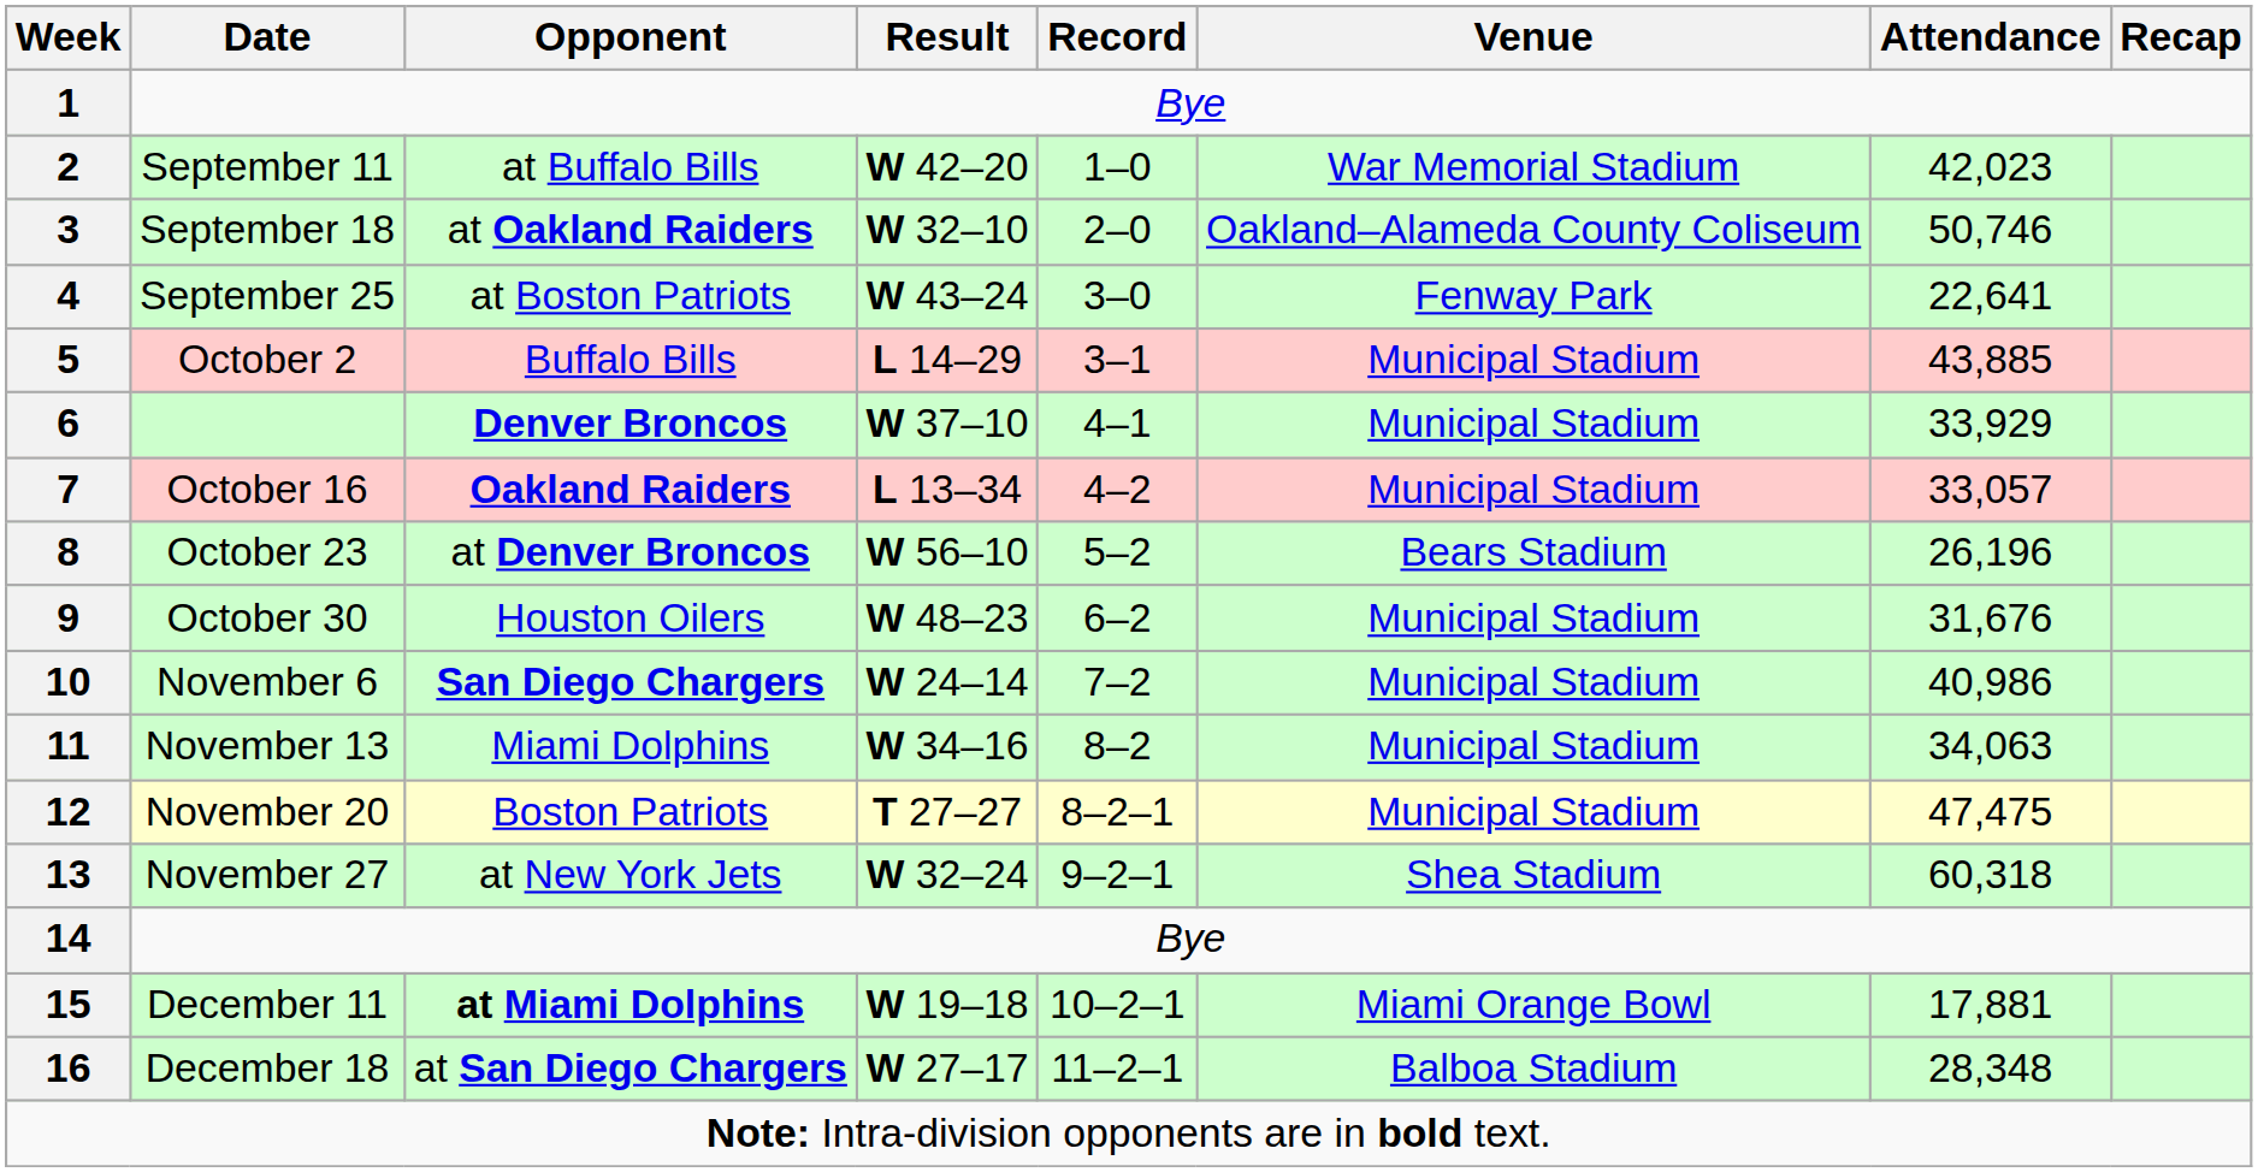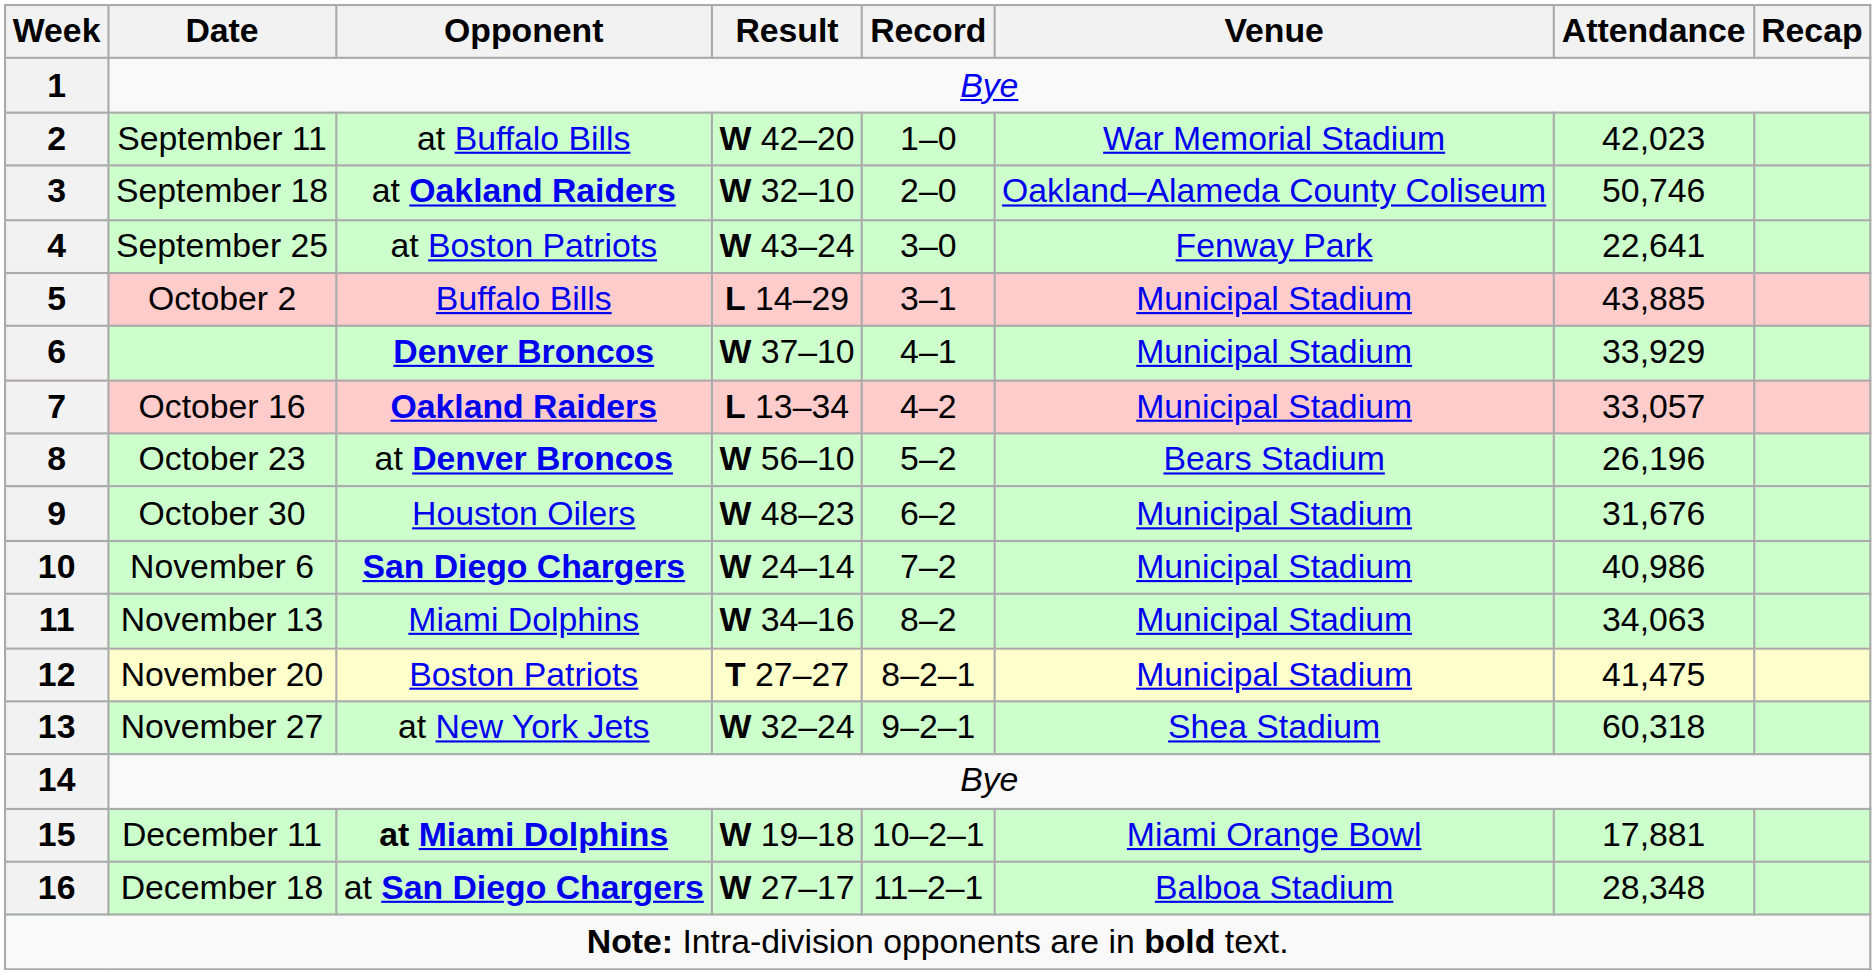12 | Attendance: 47,475 -> 41,475
